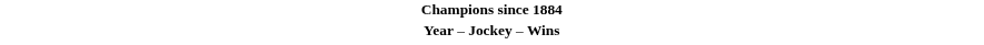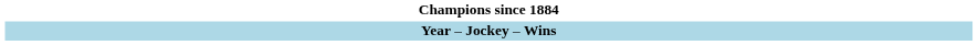row 2 | column 1: no background -> lightblue background
